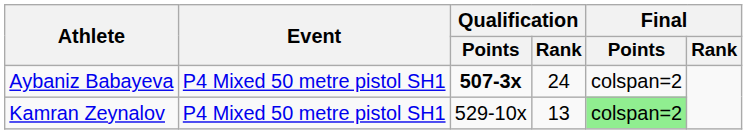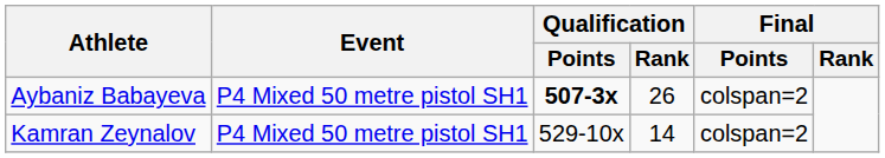Aybaniz Babayeva | Qualification / Rank: 24 -> 26
Kamran Zeynalov | Qualification / Rank: 13 -> 14
Kamran Zeynalov | Final / Points: lightgreen background -> no background
